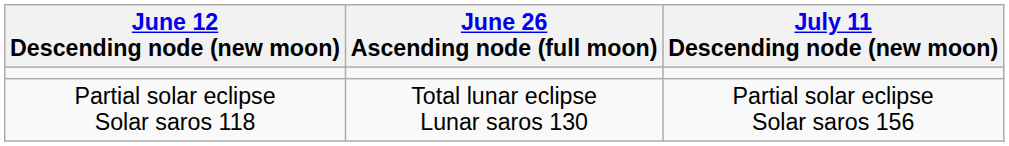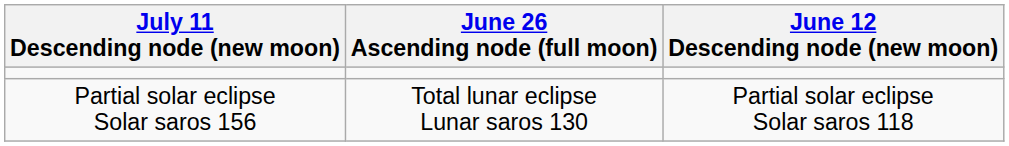columns swapped: June 12 Descending node (new moon) <-> July 11 Descending node (new moon)
